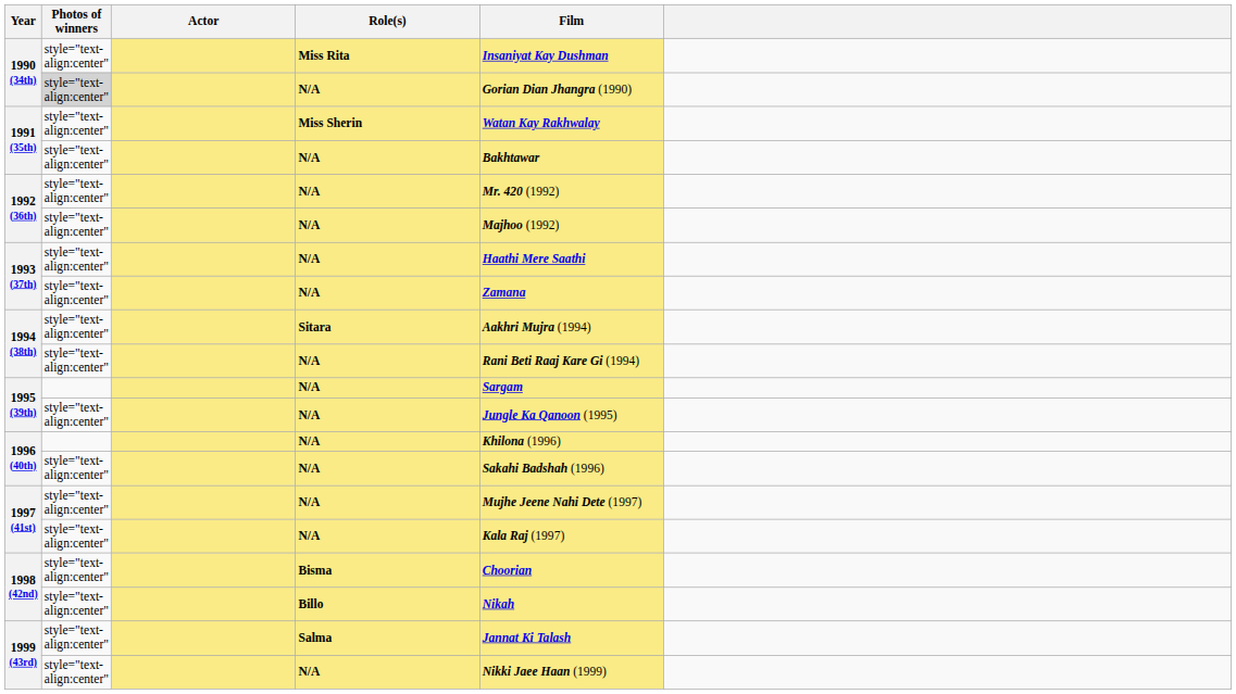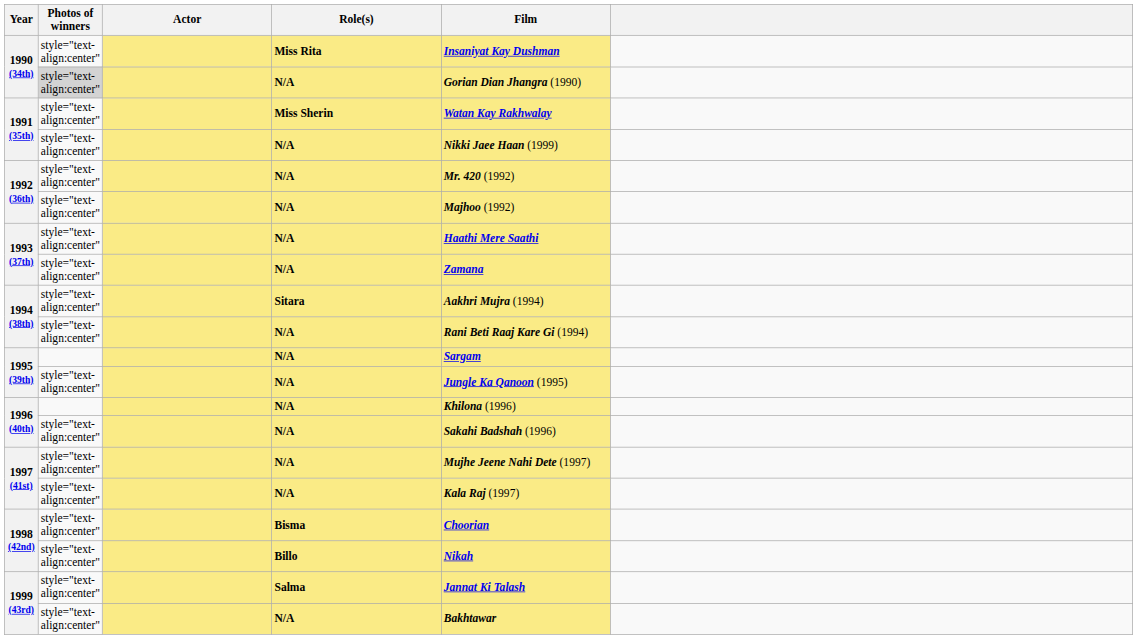1991 (35th) / N/A | Film: Bakhtawar -> Nikki Jaee Haan (1999)
1999 (43rd) / N/A | Film: Nikki Jaee Haan (1999) -> Bakhtawar
